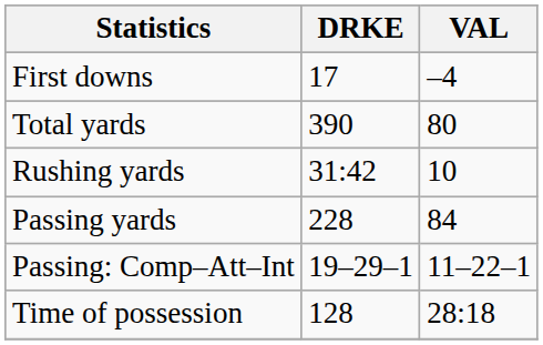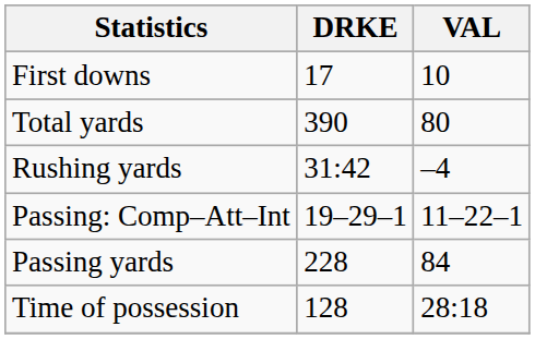First downs | VAL: –4 -> 10
Rushing yards | VAL: 10 -> –4
rows swapped: Passing yards <-> Passing: Comp–Att–Int
